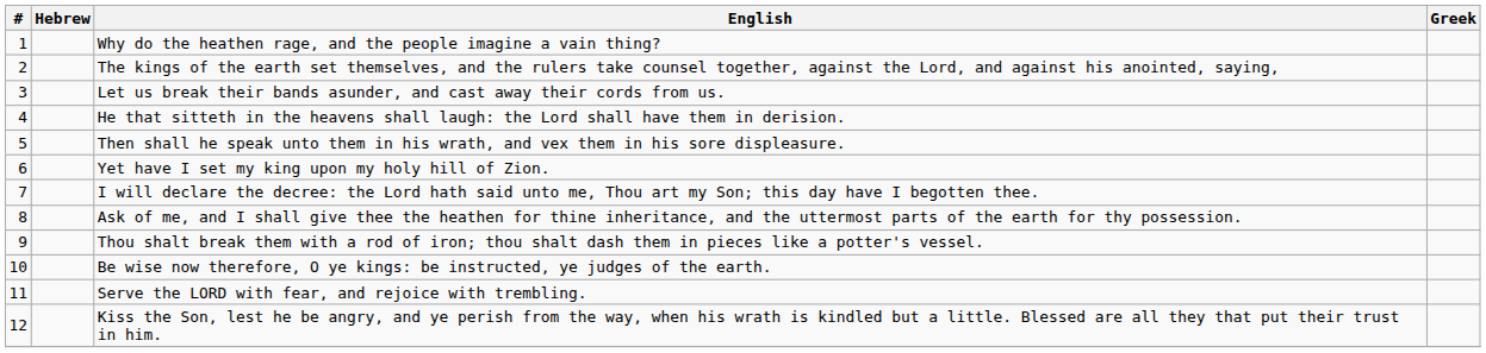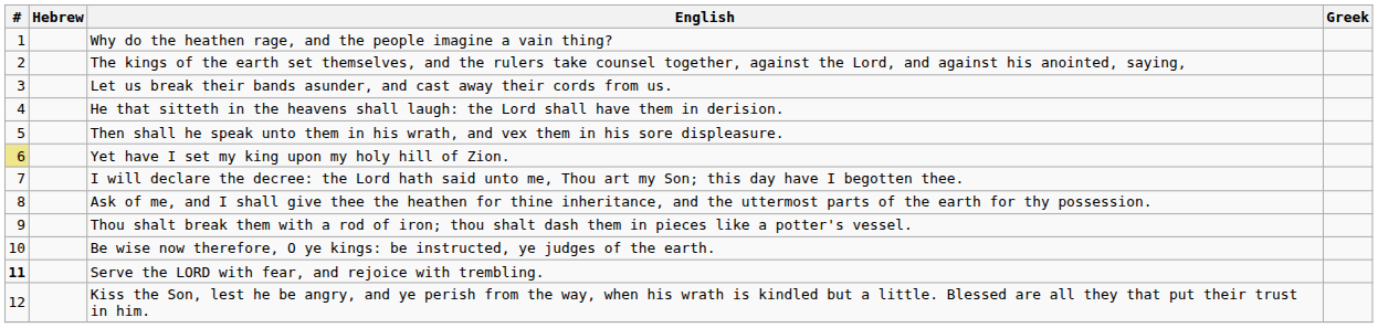Yet have I set my king upon my holy hill of Zion. | #: no background -> khaki background
Serve the LORD with fear, and rejoice with trembling. | #: normal -> bold
